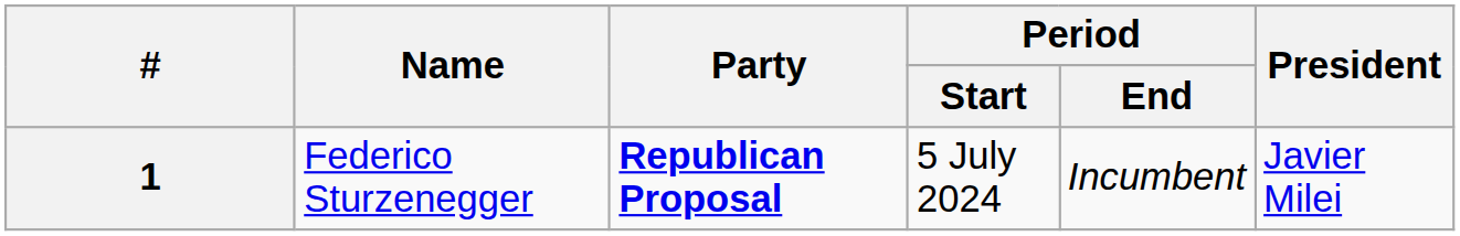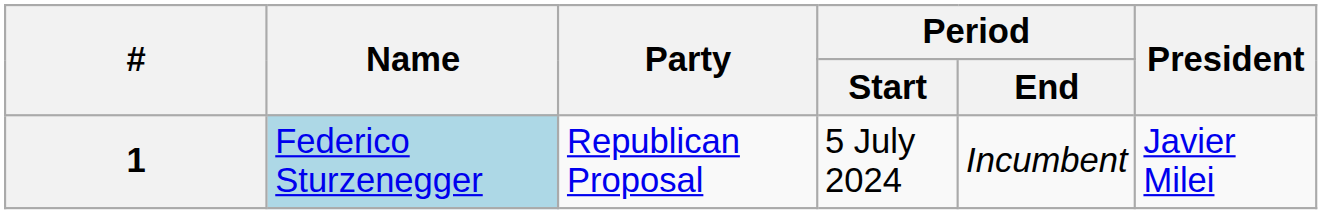1 | Name: no background -> lightblue background
1 | Party: bold -> normal
